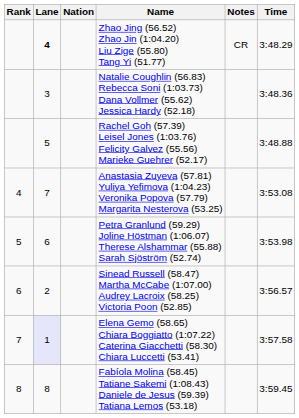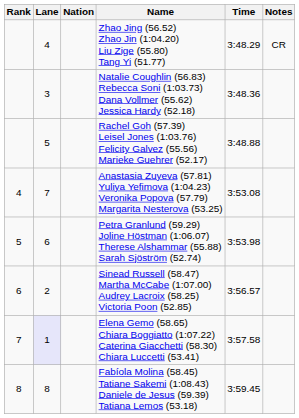columns swapped: Time <-> Notes
row 2 | Lane: bold -> normal
